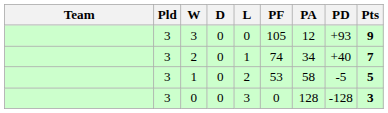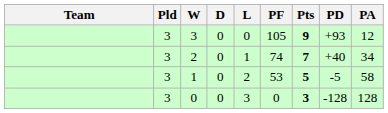columns swapped: PA <-> Pts
